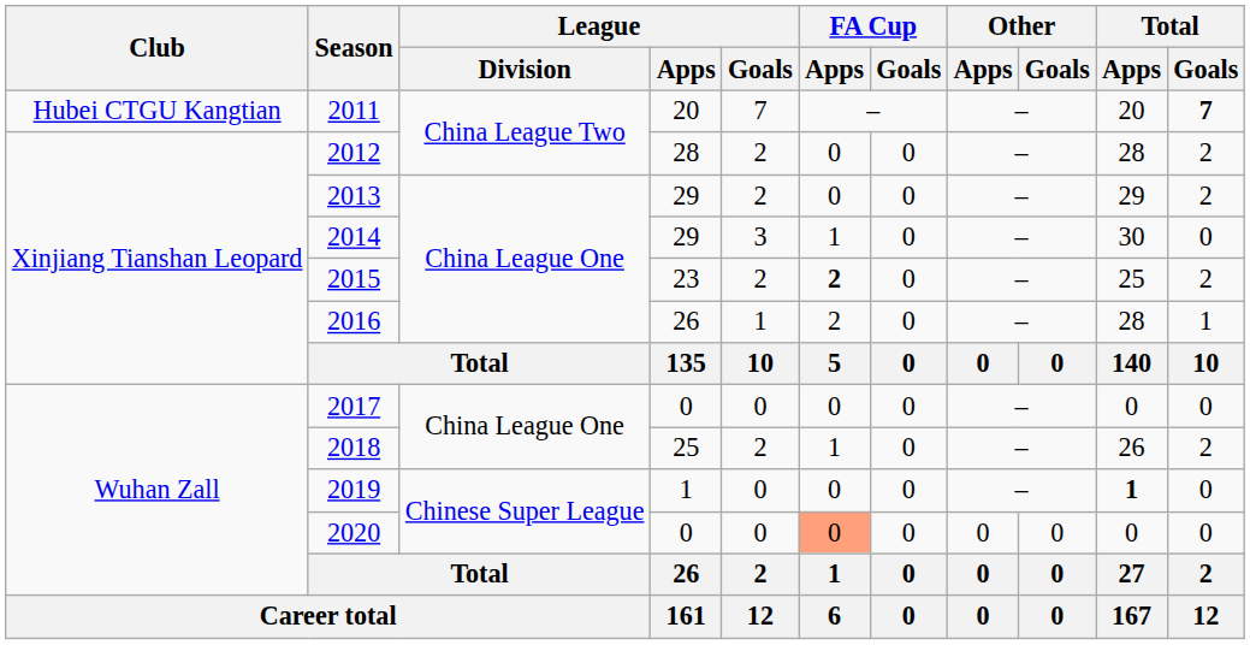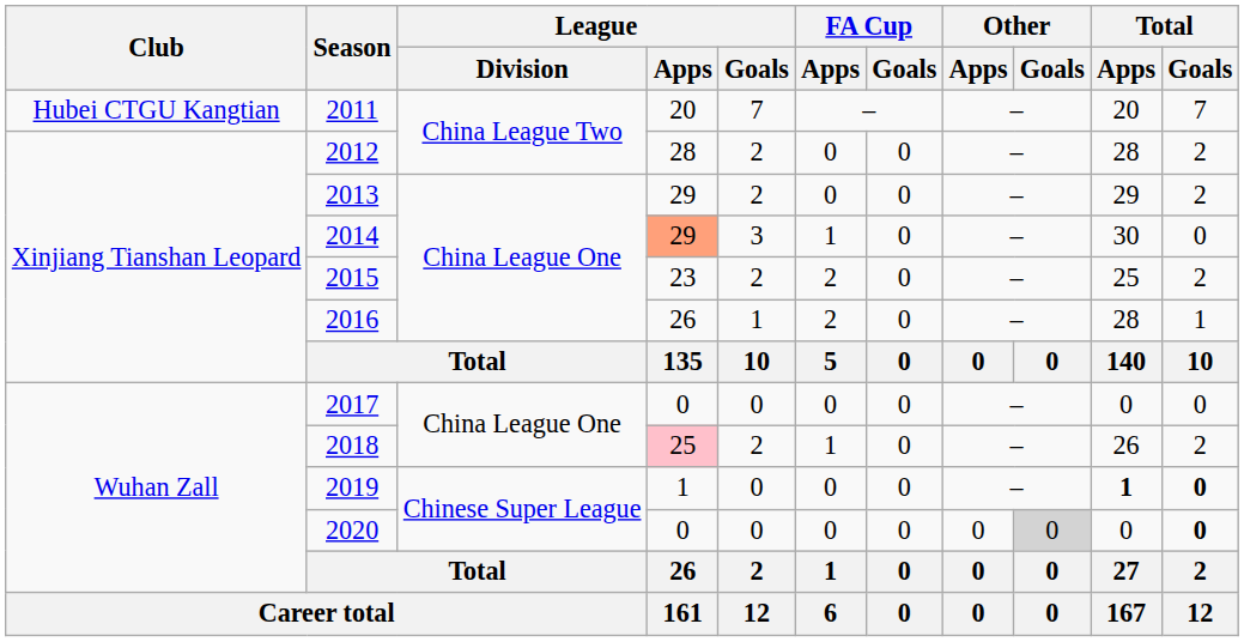2011 | Total / Goals: bold -> normal
2014 | League / Apps: no background -> lightsalmon background
2015 | FA Cup / Apps: bold -> normal
2018 | League / Apps: no background -> pink background
2019 | Total / Goals: normal -> bold
2020 | FA Cup / Apps: lightsalmon background -> no background
2020 | Other / Goals: no background -> lightgrey background
2020 | Total / Goals: normal -> bold
